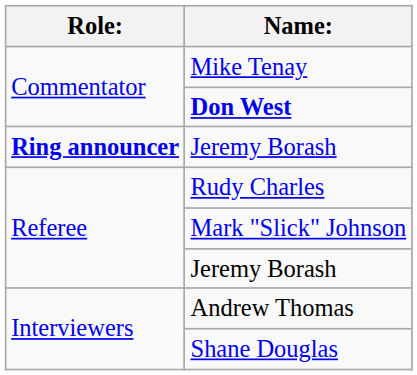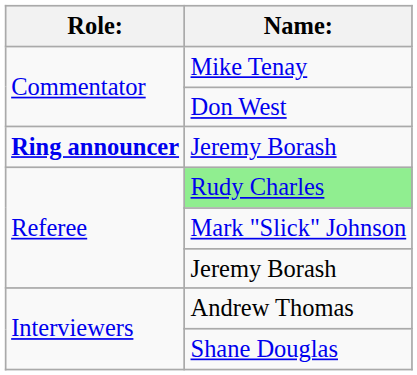row 3 | Name:: bold -> normal
row 5 | Name:: no background -> lightgreen background
